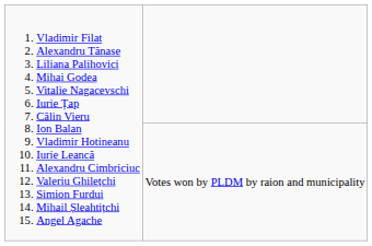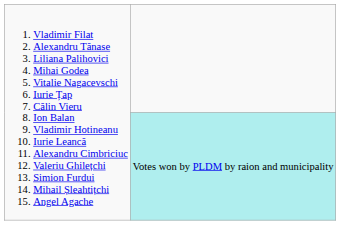row 2 | column 2: no background -> paleturquoise background
